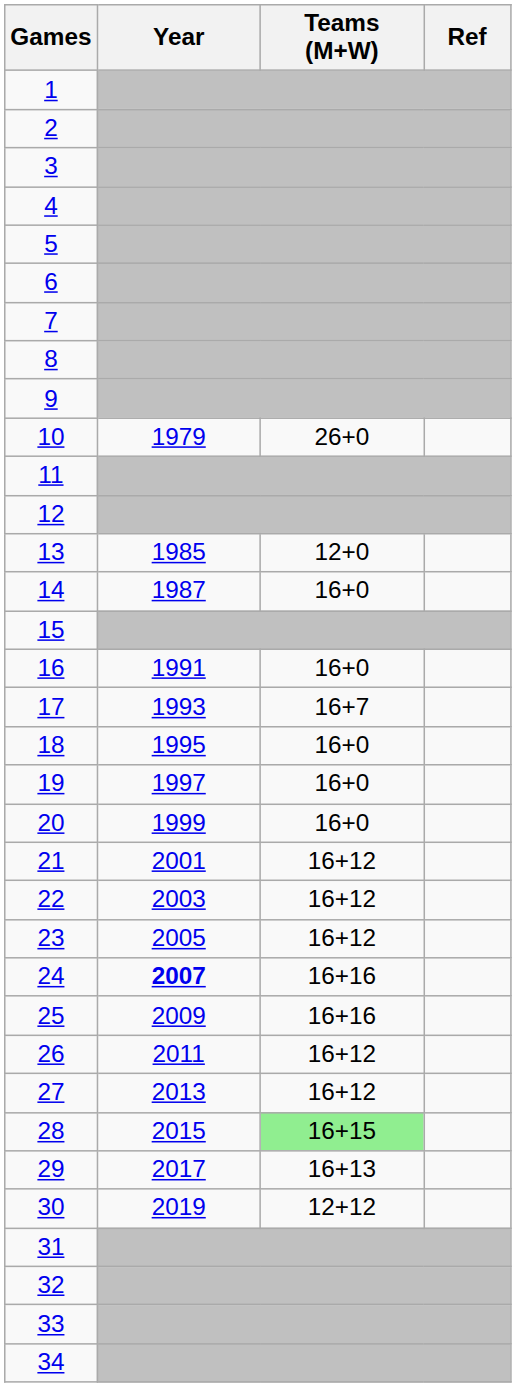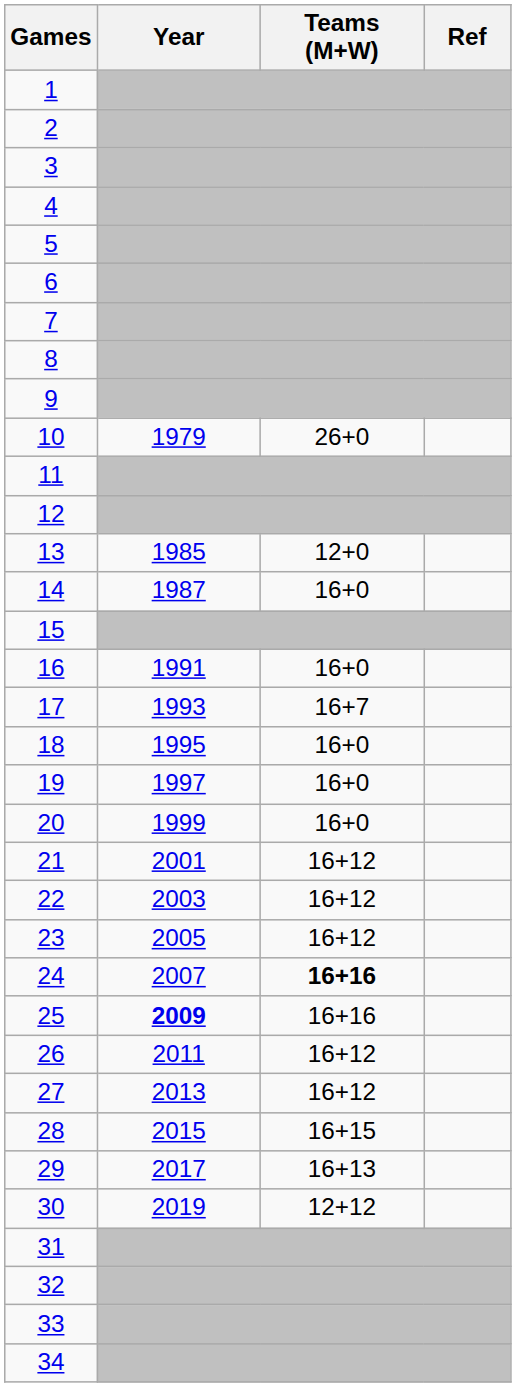24 | Year: bold -> normal
24 | Teams (M+W): normal -> bold
25 | Year: normal -> bold
28 | Teams (M+W): lightgreen background -> no background
